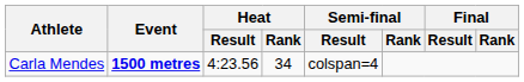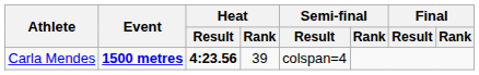Carla Mendes | Heat / Result: normal -> bold
Carla Mendes | Heat / Rank: 34 -> 39
